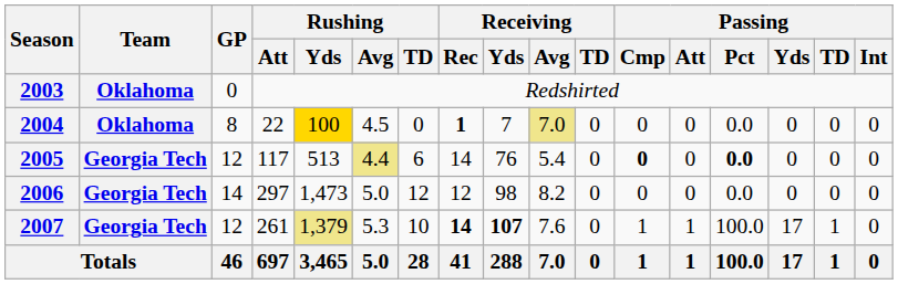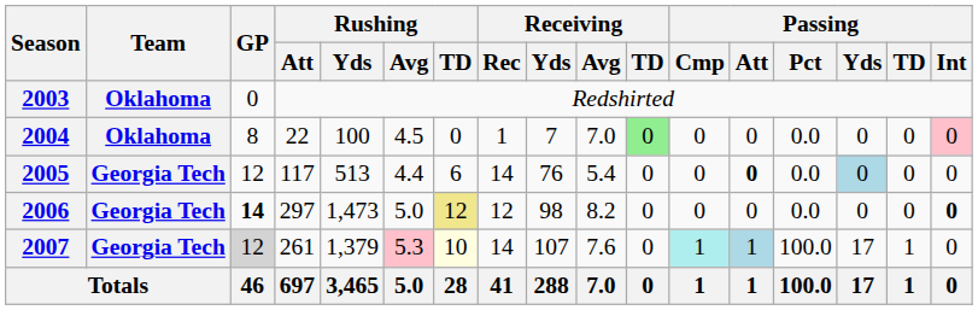2004 | Rushing / Yds: gold background -> no background
2004 | Receiving / Rec: bold -> normal
2004 | Receiving / Avg: khaki background -> no background
2004 | Receiving / TD: no background -> lightgreen background
2004 | Passing / Int: no background -> pink background
2005 | Rushing / Avg: khaki background -> no background
2005 | Passing / Cmp: bold -> normal
2005 | Passing / Att: normal -> bold
2005 | Passing / Pct: bold -> normal
2005 | Passing / Yds: no background -> lightblue background
2006 | GP: normal -> bold
2006 | Rushing / TD: no background -> khaki background
2006 | Passing / Int: normal -> bold
2007 | GP: no background -> lightgrey background
2007 | Rushing / Yds: khaki background -> no background
2007 | Rushing / Avg: no background -> pink background
2007 | Rushing / TD: no background -> lightyellow background
2007 | Receiving / Rec: bold -> normal
2007 | Receiving / Yds: bold -> normal
2007 | Passing / Cmp: no background -> paleturquoise background
2007 | Passing / Att: no background -> lightblue background
